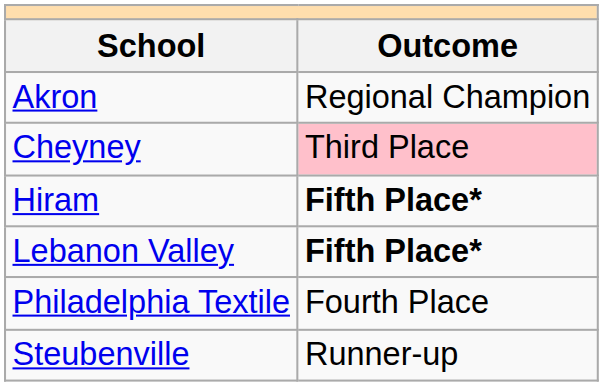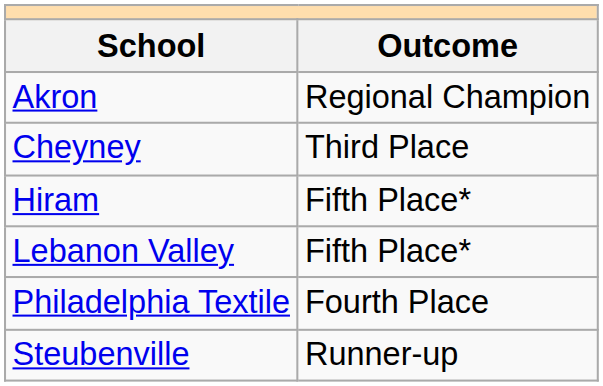Cheyney | Outcome: pink background -> no background
Hiram | Outcome: bold -> normal
Lebanon Valley | Outcome: bold -> normal
